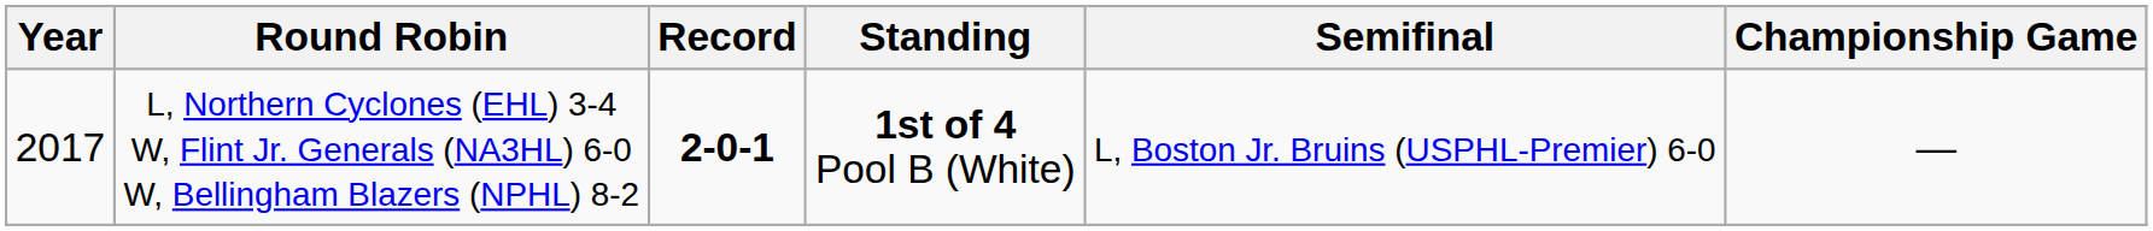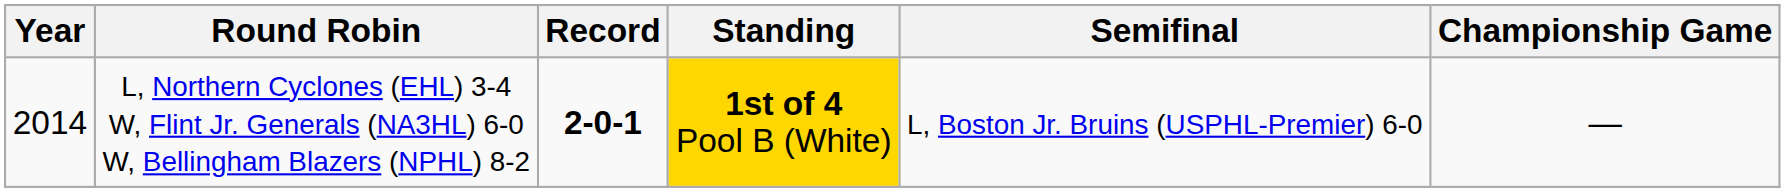row 2 | Year: 2017 -> 2014
row 2 | Standing: no background -> gold background
